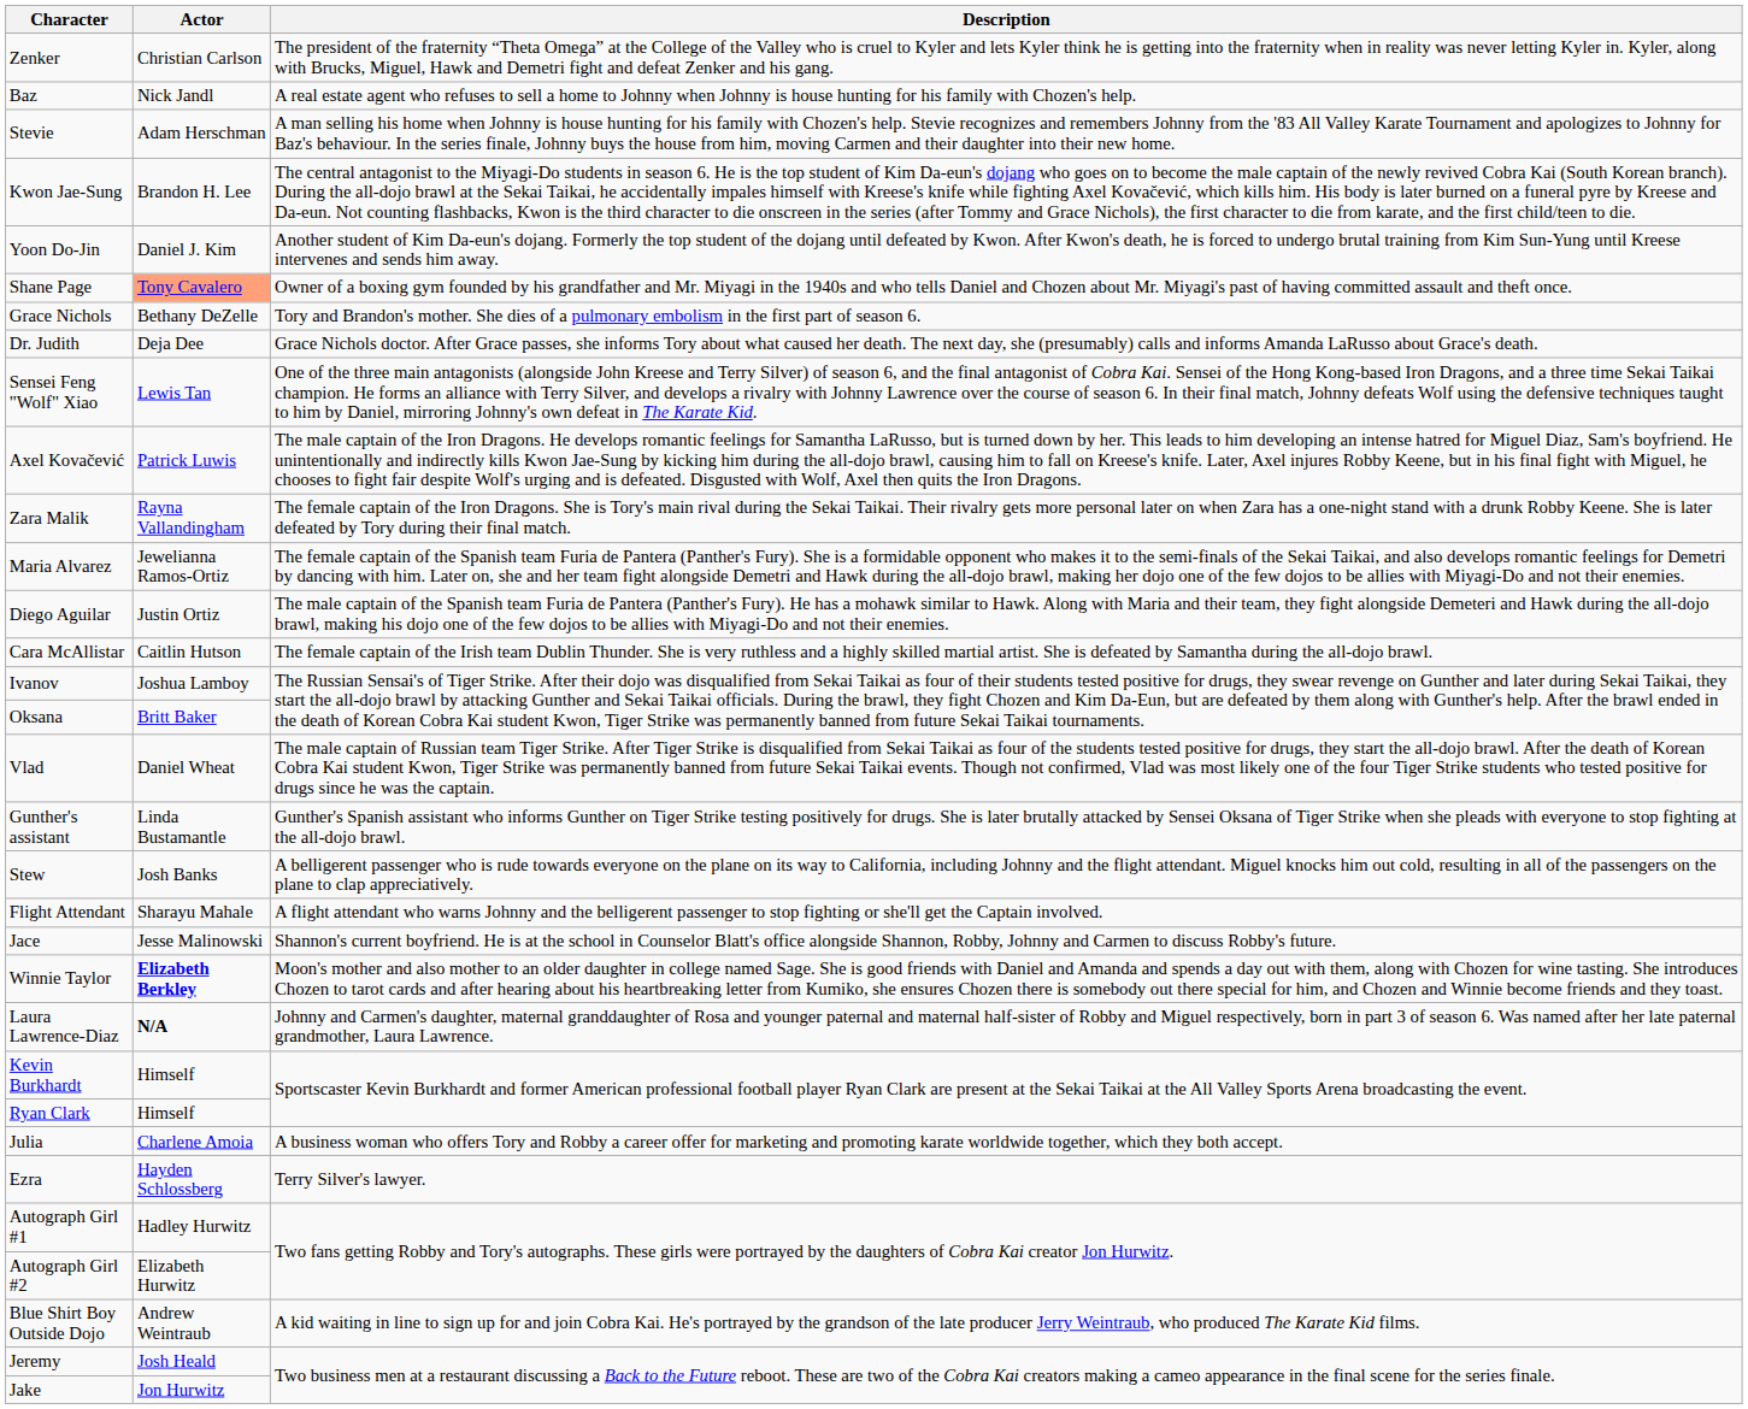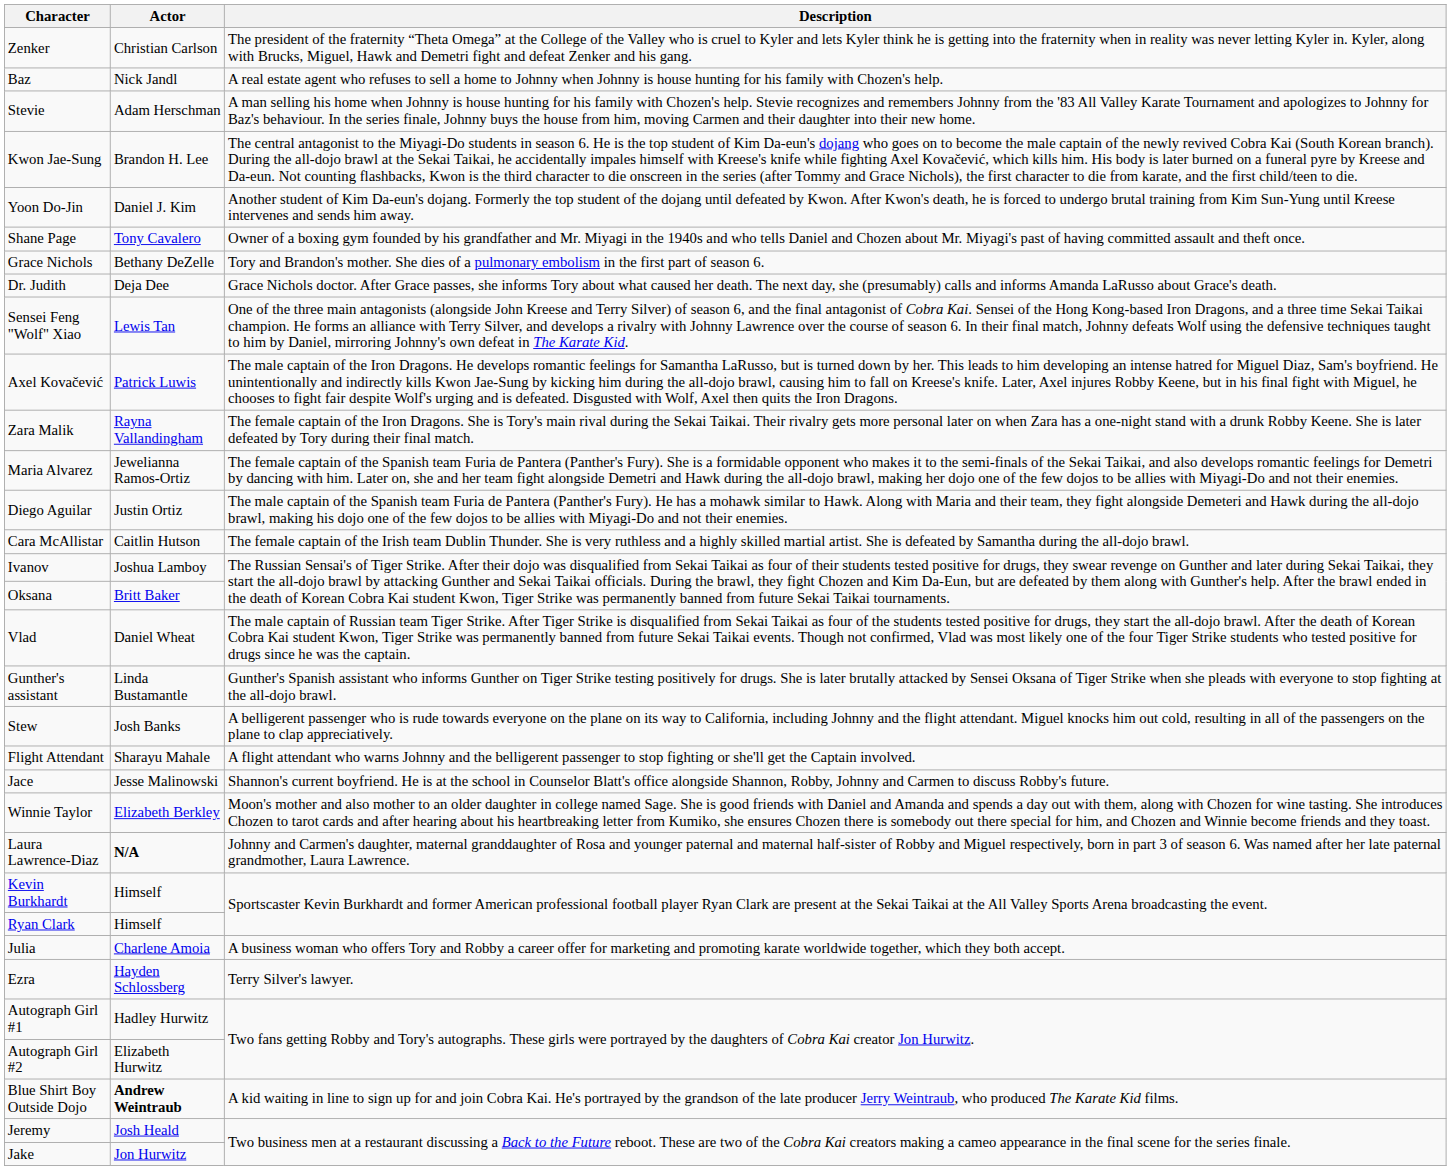Shane Page | Actor: lightsalmon background -> no background
Winnie Taylor | Actor: bold -> normal
Blue Shirt Boy Outside Dojo | Actor: normal -> bold
